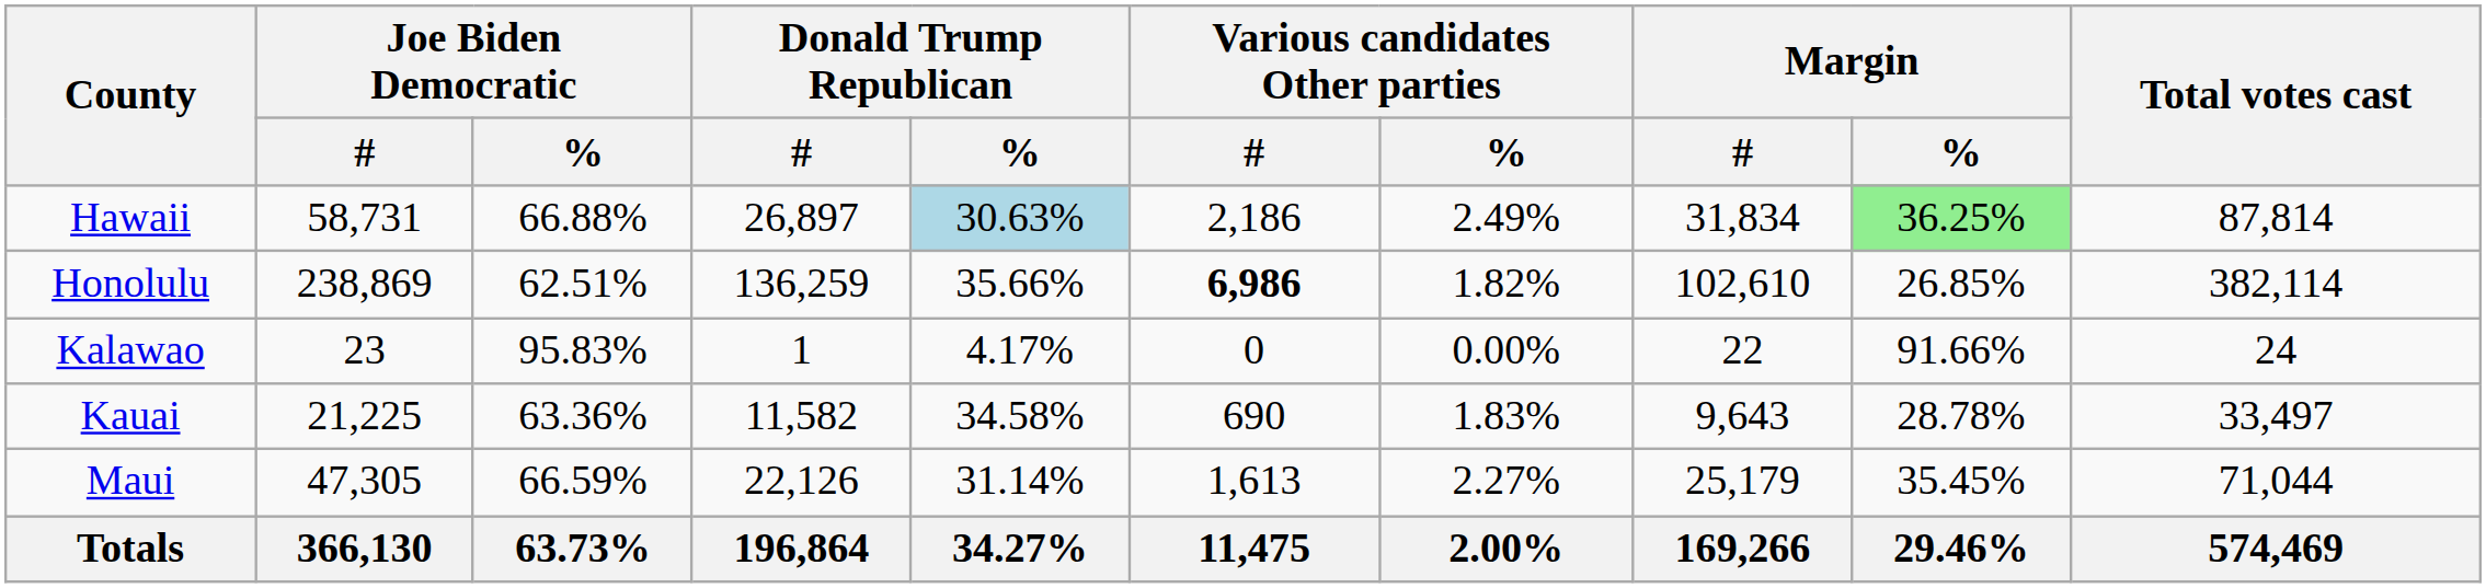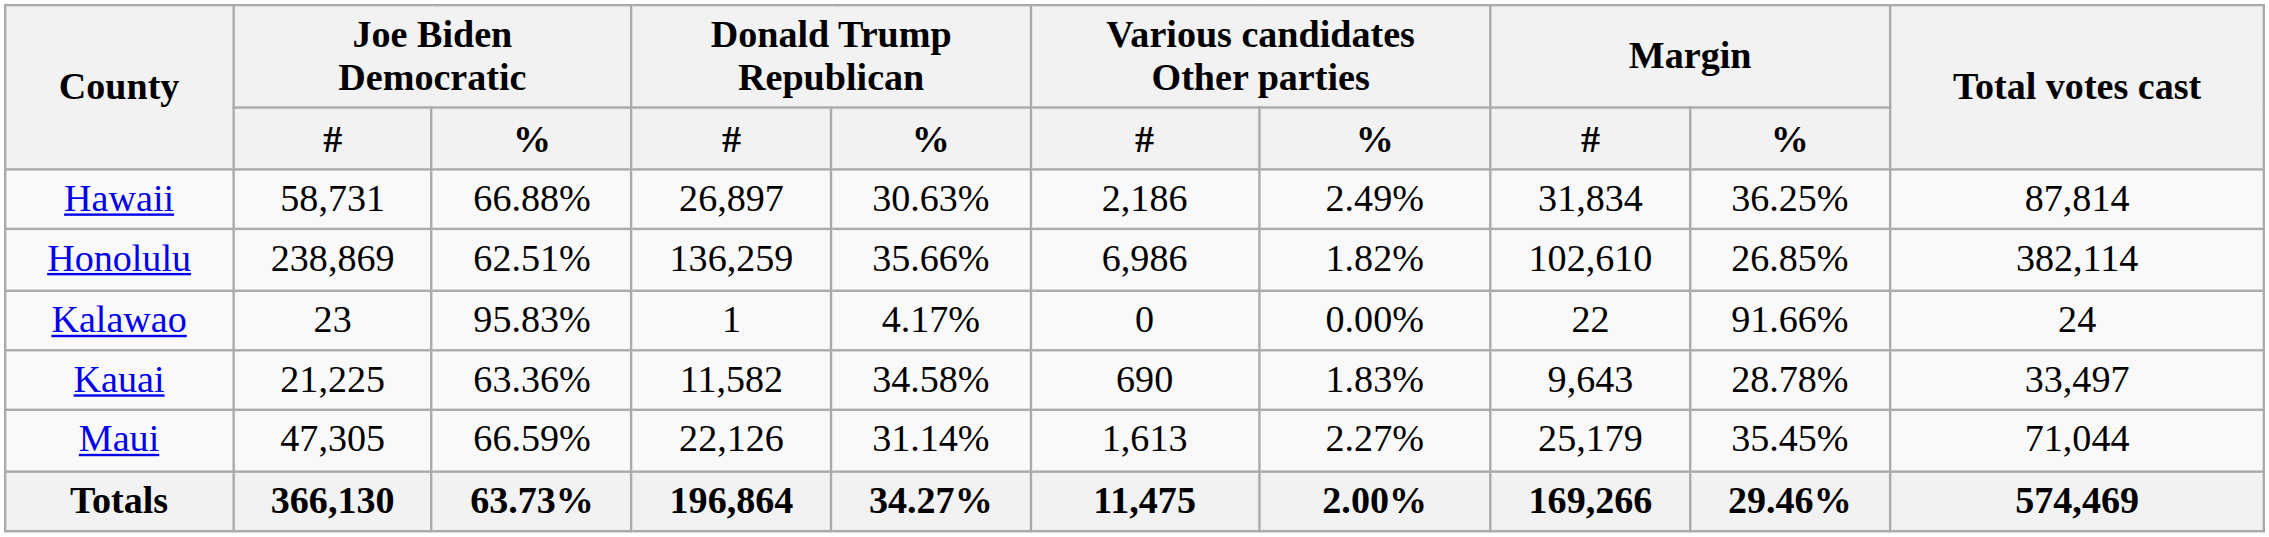Hawaii | Donald Trump Republican / %: lightblue background -> no background
Hawaii | Margin / %: lightgreen background -> no background
Honolulu | Various candidates Other parties / #: bold -> normal
